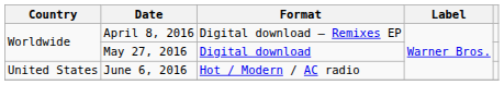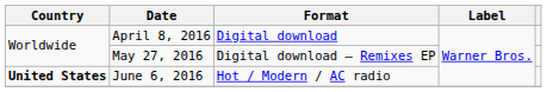April 8, 2016 | Format: Digital download – Remixes EP -> Digital download
May 27, 2016 | Format: Digital download -> Digital download – Remixes EP
June 6, 2016 | Country: normal -> bold
